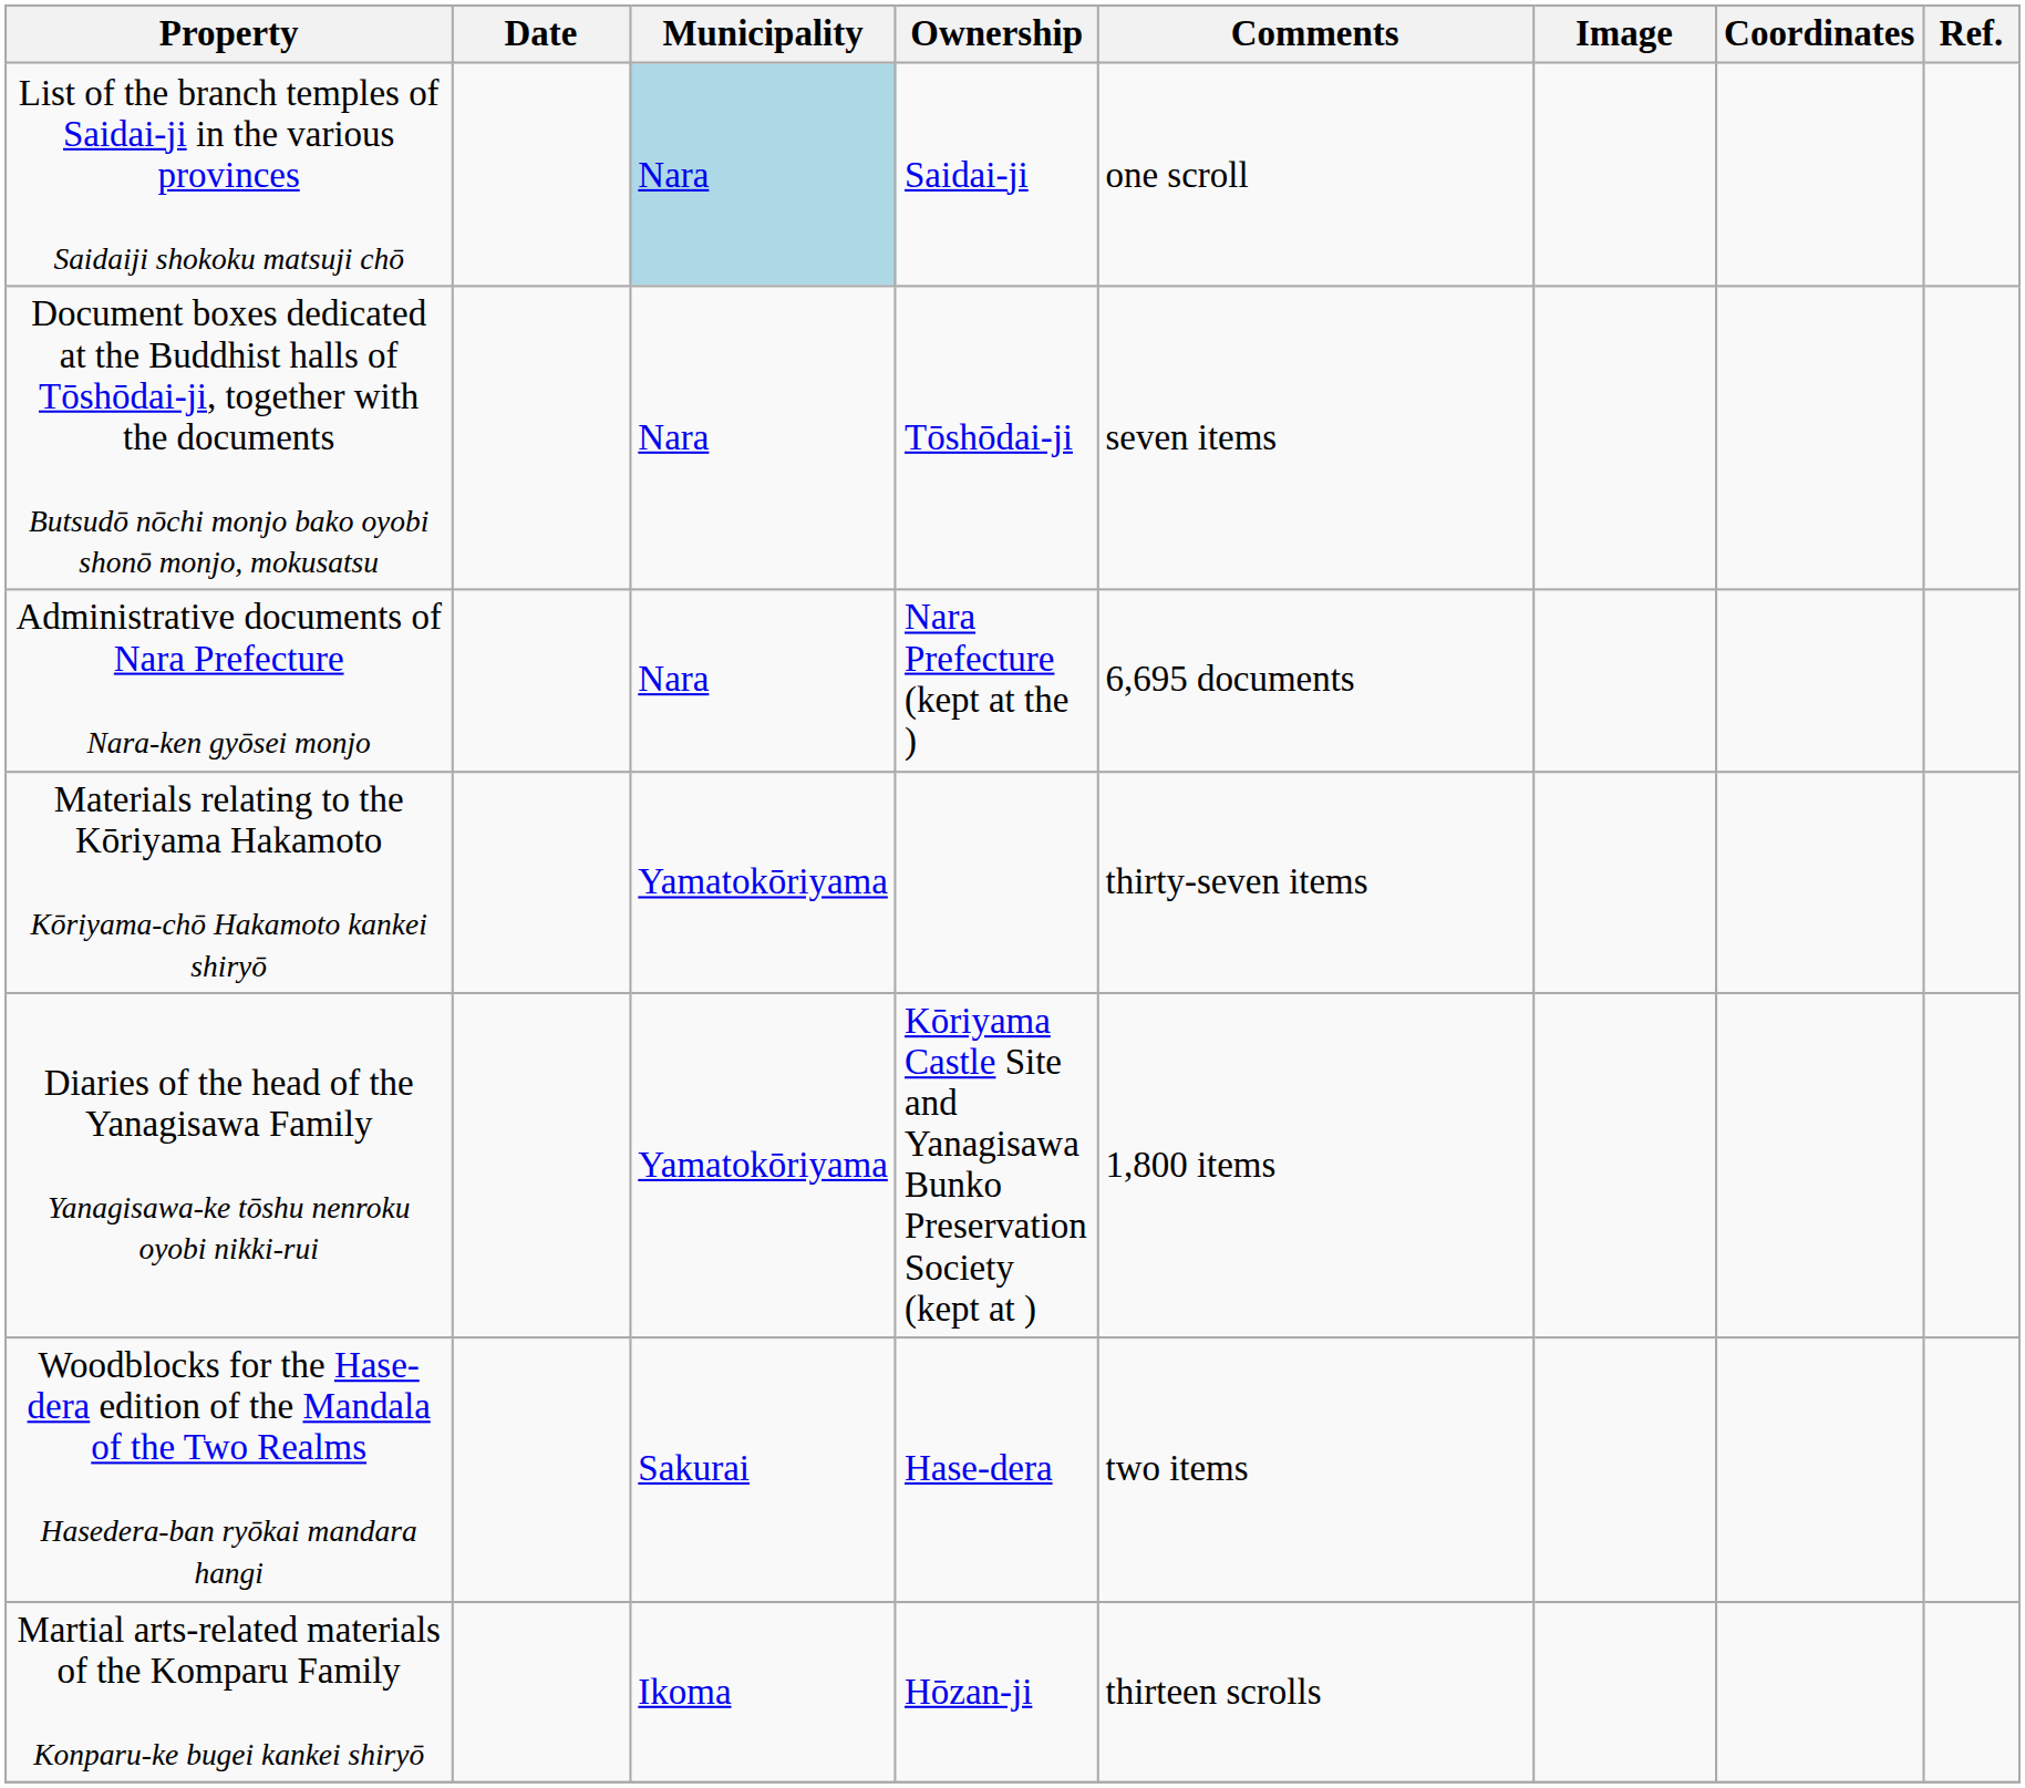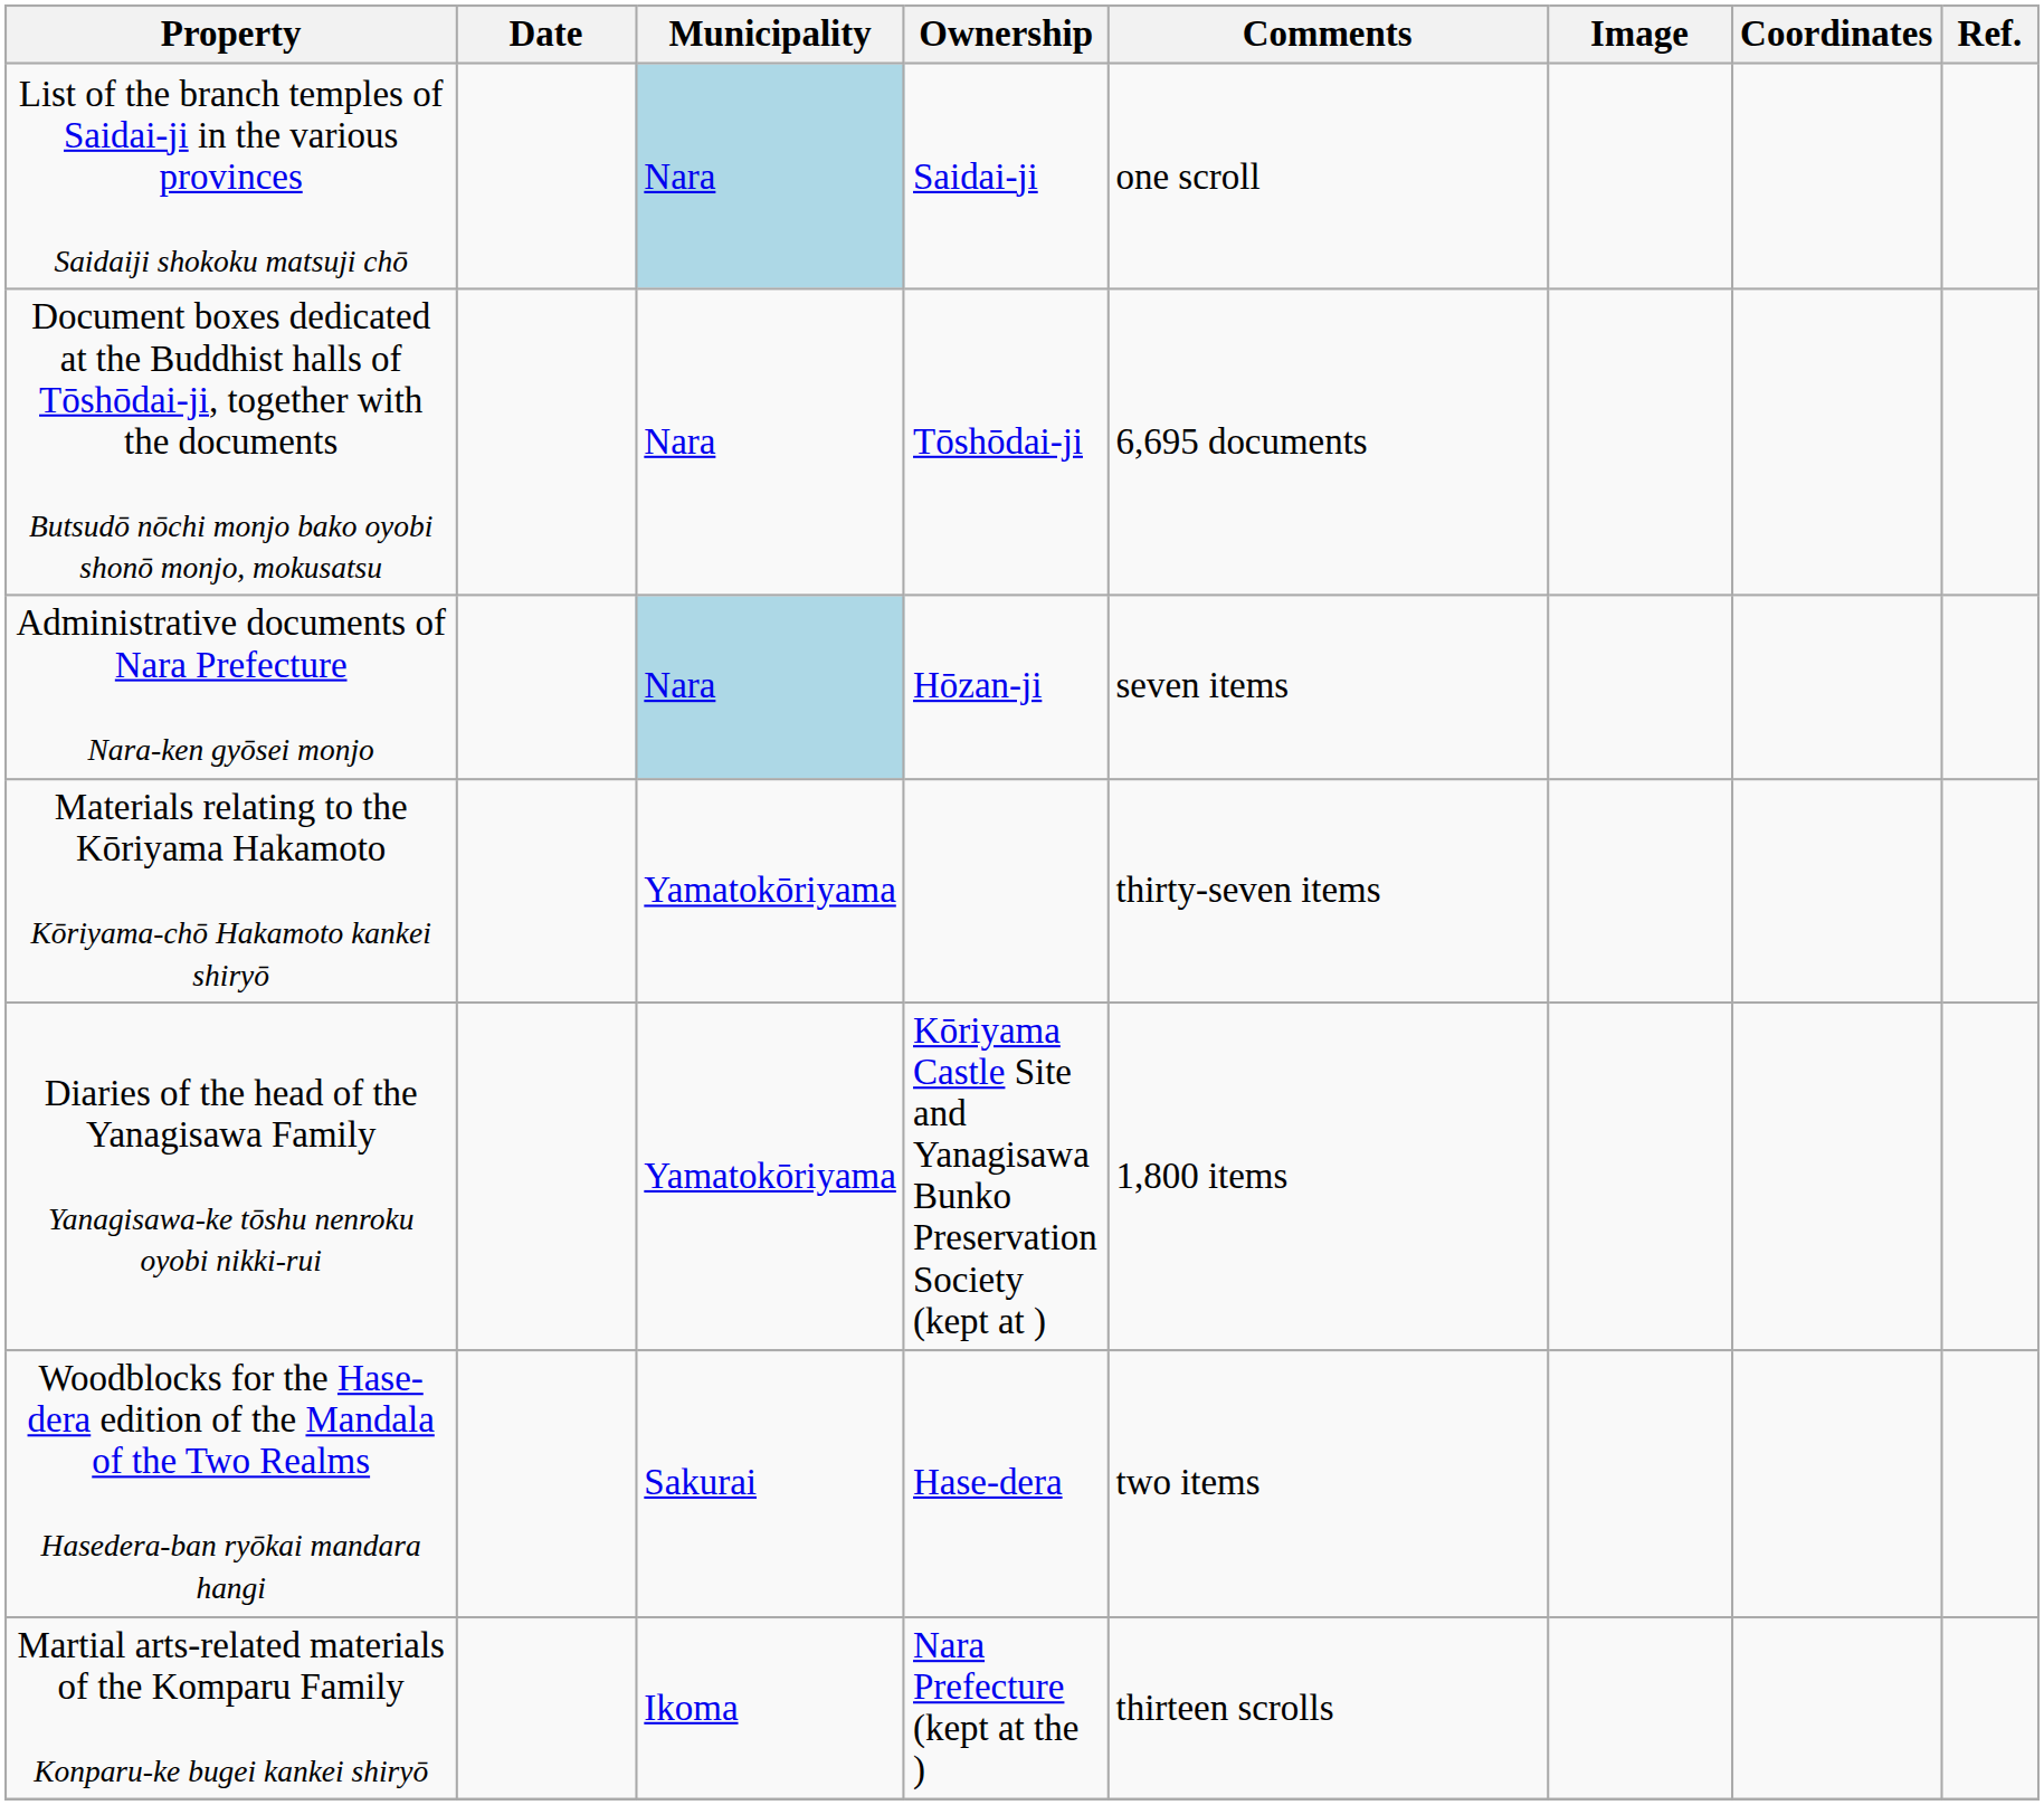row 3 | Comments: seven items -> 6,695 documents
row 4 | Municipality: no background -> lightblue background
row 4 | Ownership: Nara Prefecture (kept at the ) -> Hōzan-ji
row 4 | Comments: 6,695 documents -> seven items
row 8 | Ownership: Hōzan-ji -> Nara Prefecture (kept at the )
